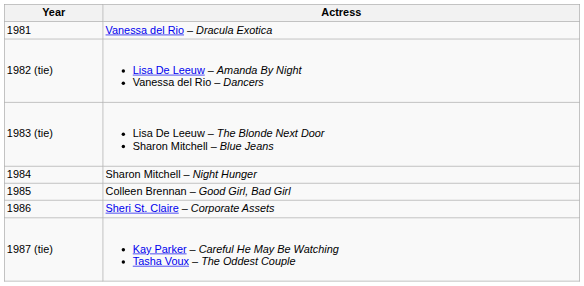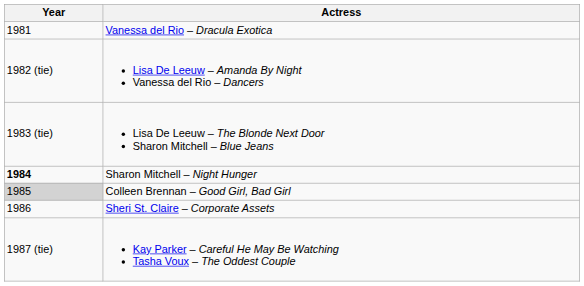Sharon Mitchell – Night Hunger | Year: normal -> bold
Colleen Brennan – Good Girl, Bad Girl | Year: no background -> lightgrey background
